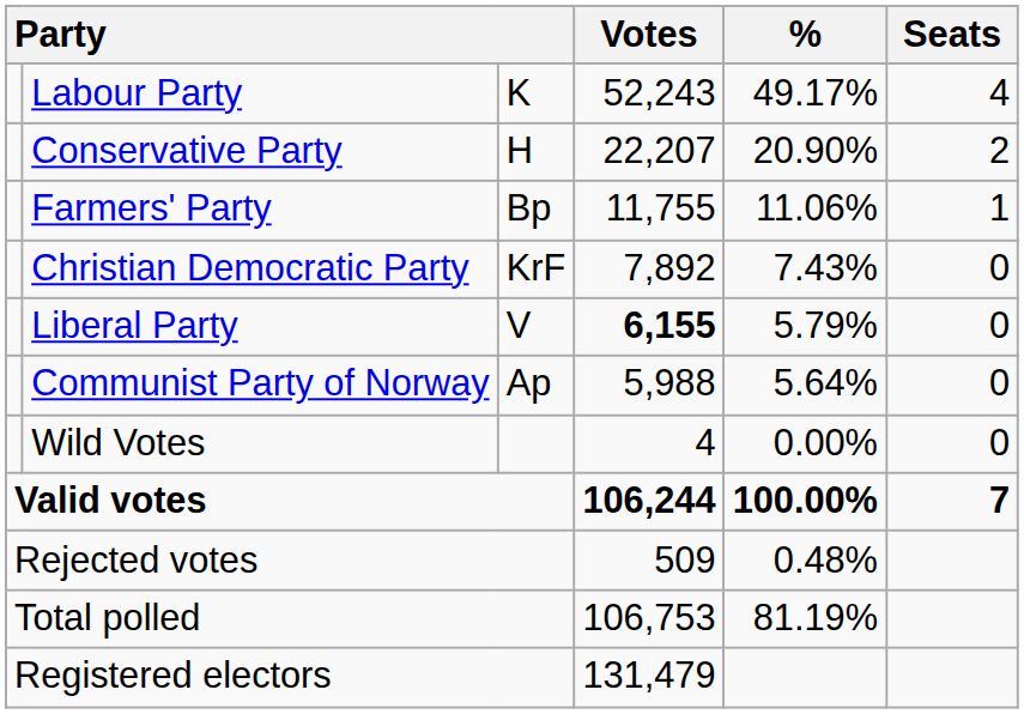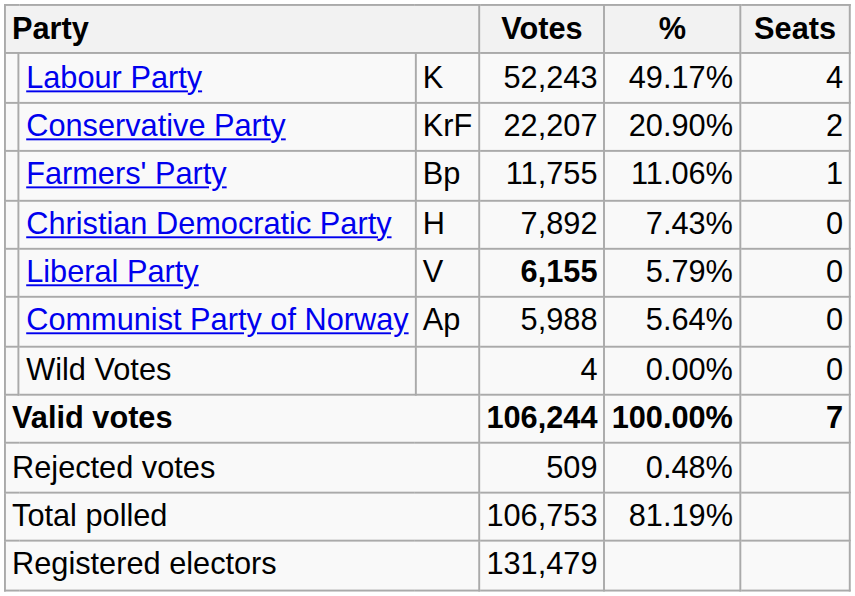Conservative Party | column 3: H -> KrF
Christian Democratic Party | column 3: KrF -> H
